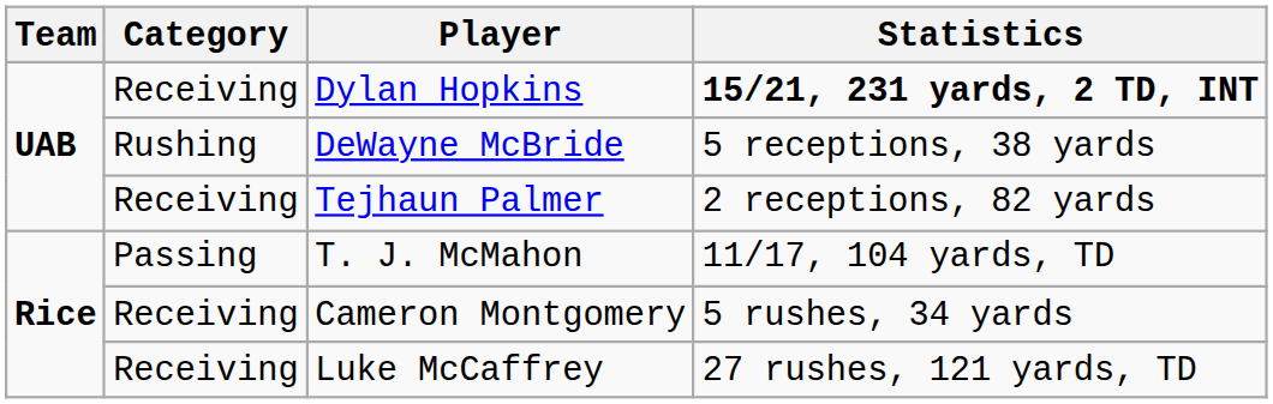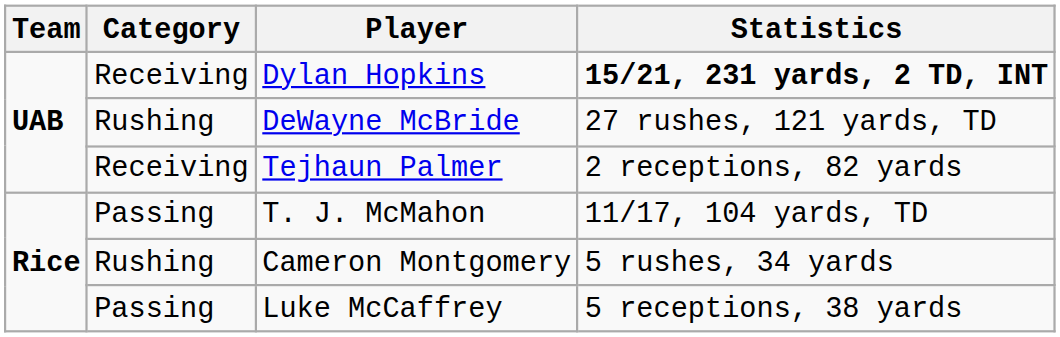DeWayne McBride | Statistics: 5 receptions, 38 yards -> 27 rushes, 121 yards, TD
Cameron Montgomery | Category: Receiving -> Rushing
Luke McCaffrey | Category: Receiving -> Passing
Luke McCaffrey | Statistics: 27 rushes, 121 yards, TD -> 5 receptions, 38 yards
